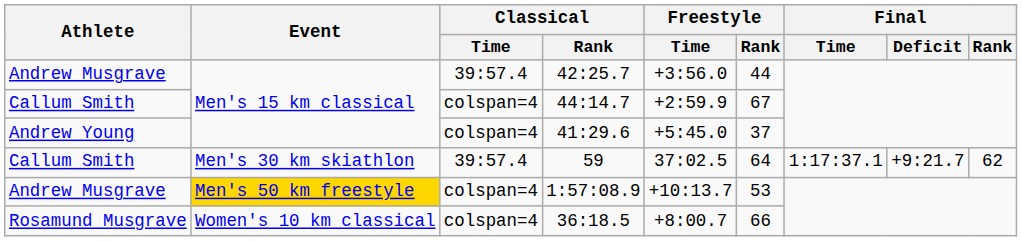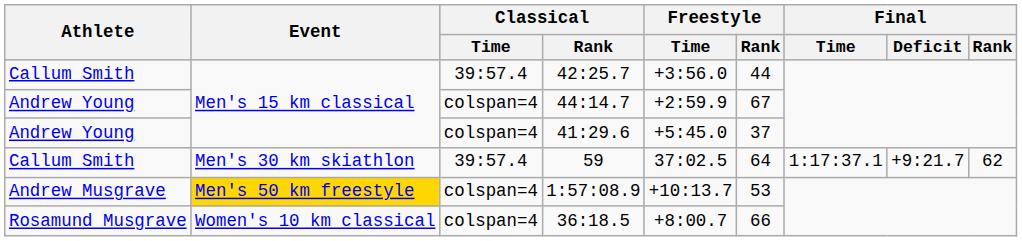42:25.7 | Athlete: Andrew Musgrave -> Callum Smith
44:14.7 | Athlete: Callum Smith -> Andrew Young
